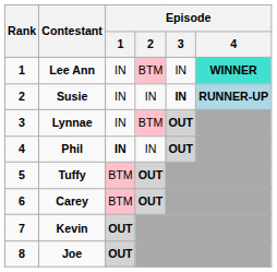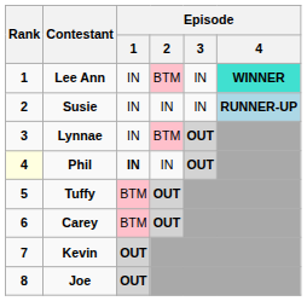Susie | Episode / 3: bold -> normal
Phil | Rank: no background -> lightyellow background
